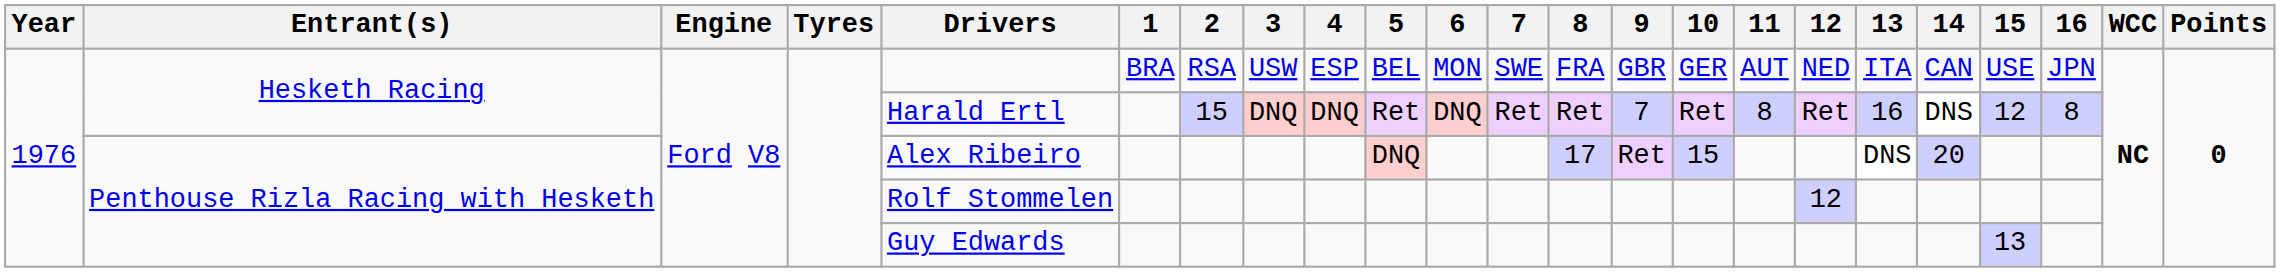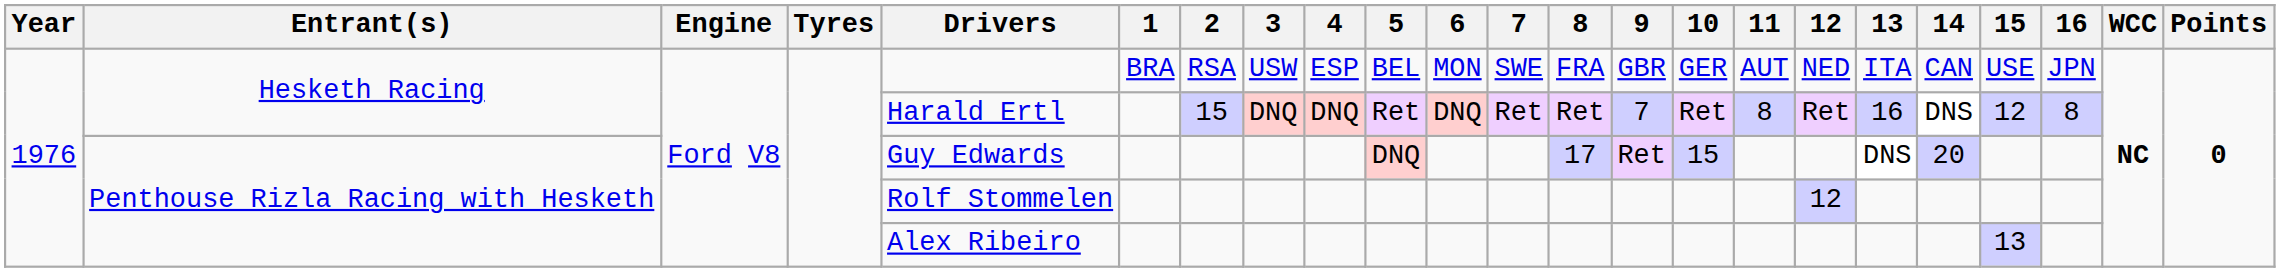row 4 | Drivers: Alex Ribeiro -> Guy Edwards
row 6 | Drivers: Guy Edwards -> Alex Ribeiro
